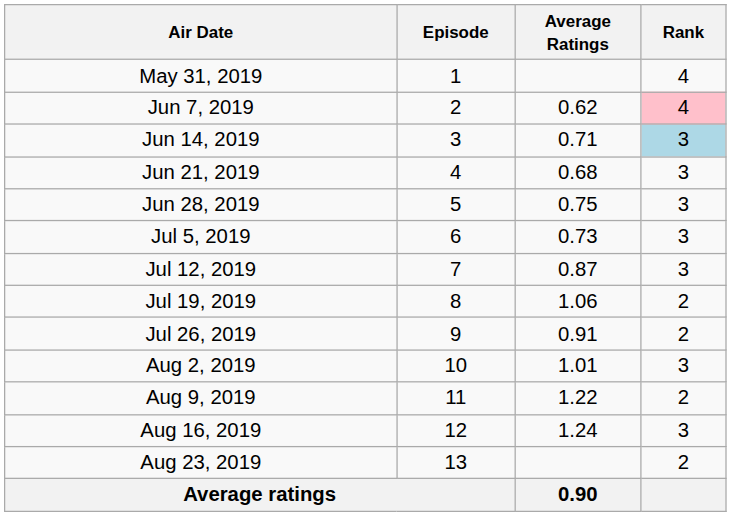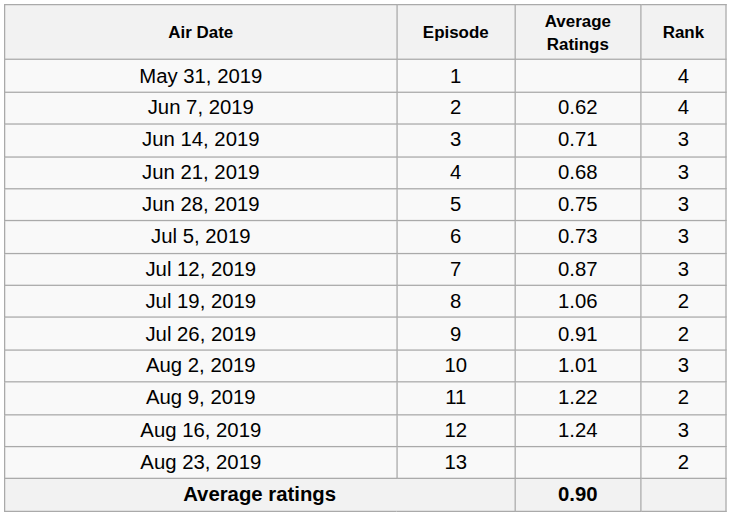Jun 7, 2019 | Rank: pink background -> no background
Jun 14, 2019 | Rank: lightblue background -> no background
